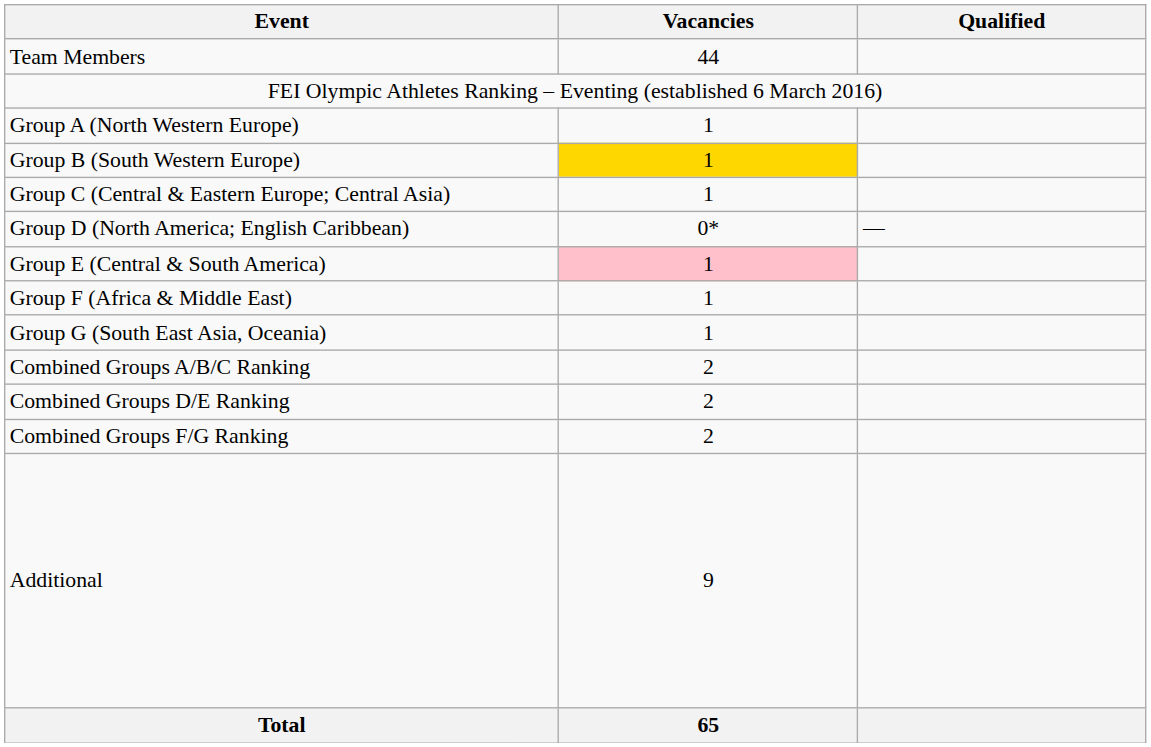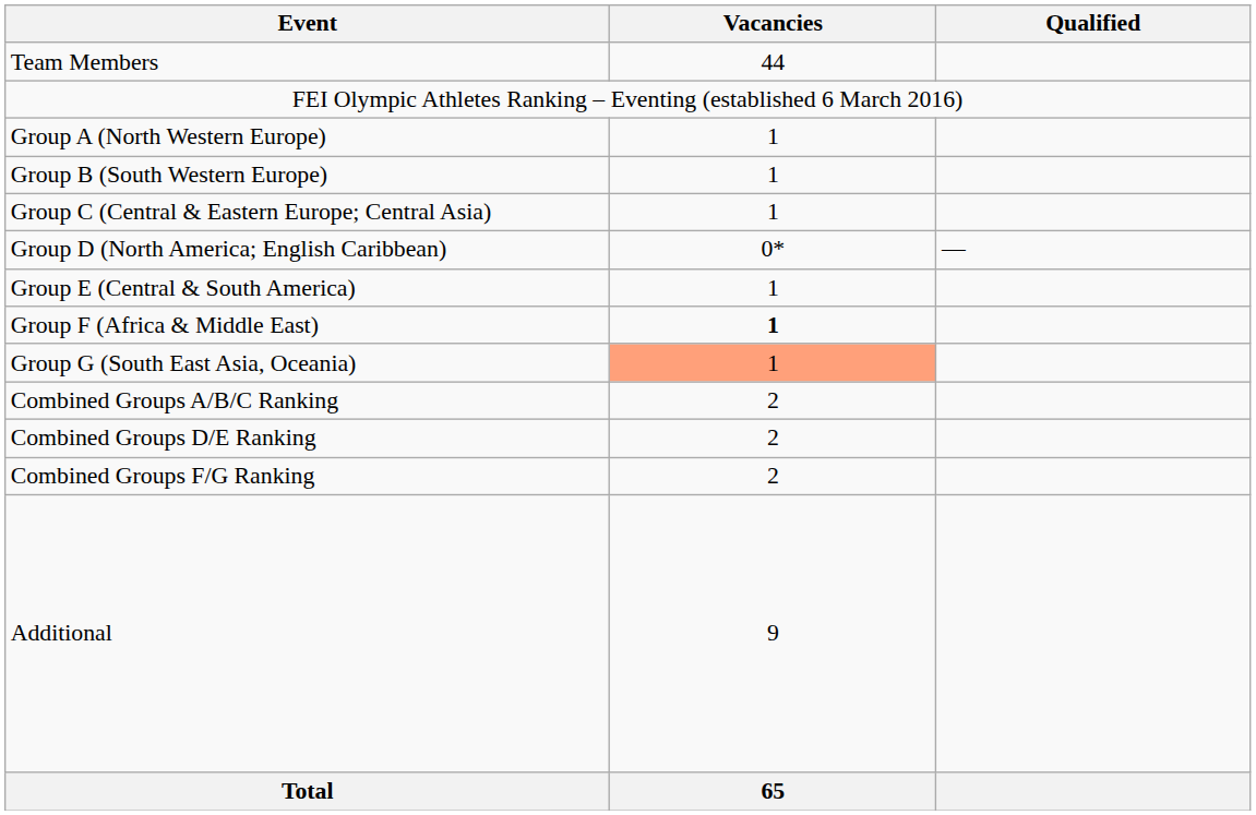Group B (South Western Europe) | Vacancies: gold background -> no background
Group E (Central & South America) | Vacancies: pink background -> no background
Group F (Africa & Middle East) | Vacancies: normal -> bold
Group G (South East Asia, Oceania) | Vacancies: no background -> lightsalmon background
